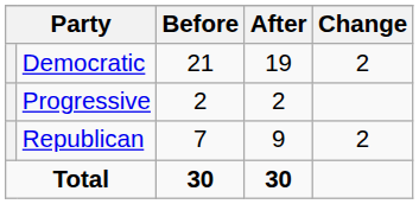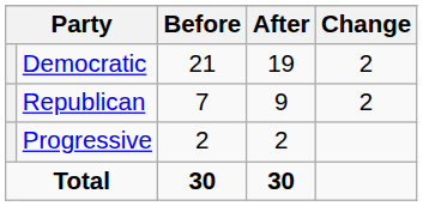rows swapped: Republican <-> Progressive
